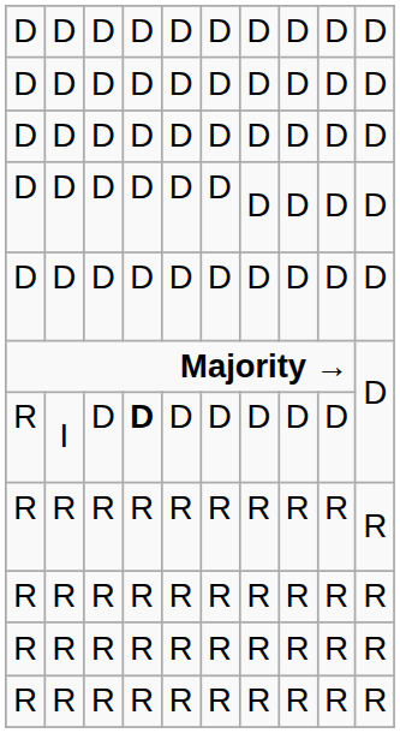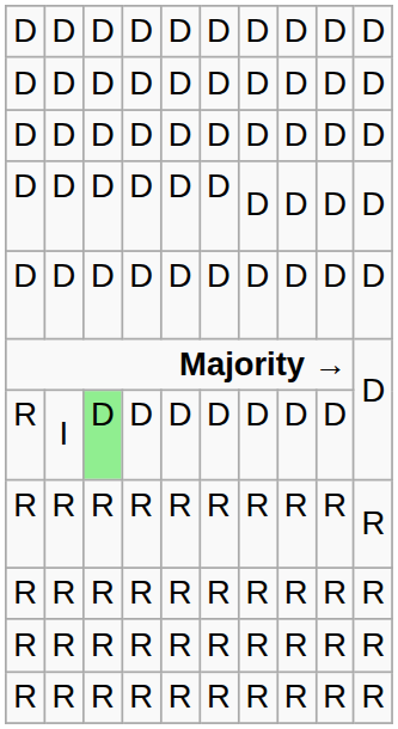I | column 3: no background -> lightgreen background
I | column 4: bold -> normal
